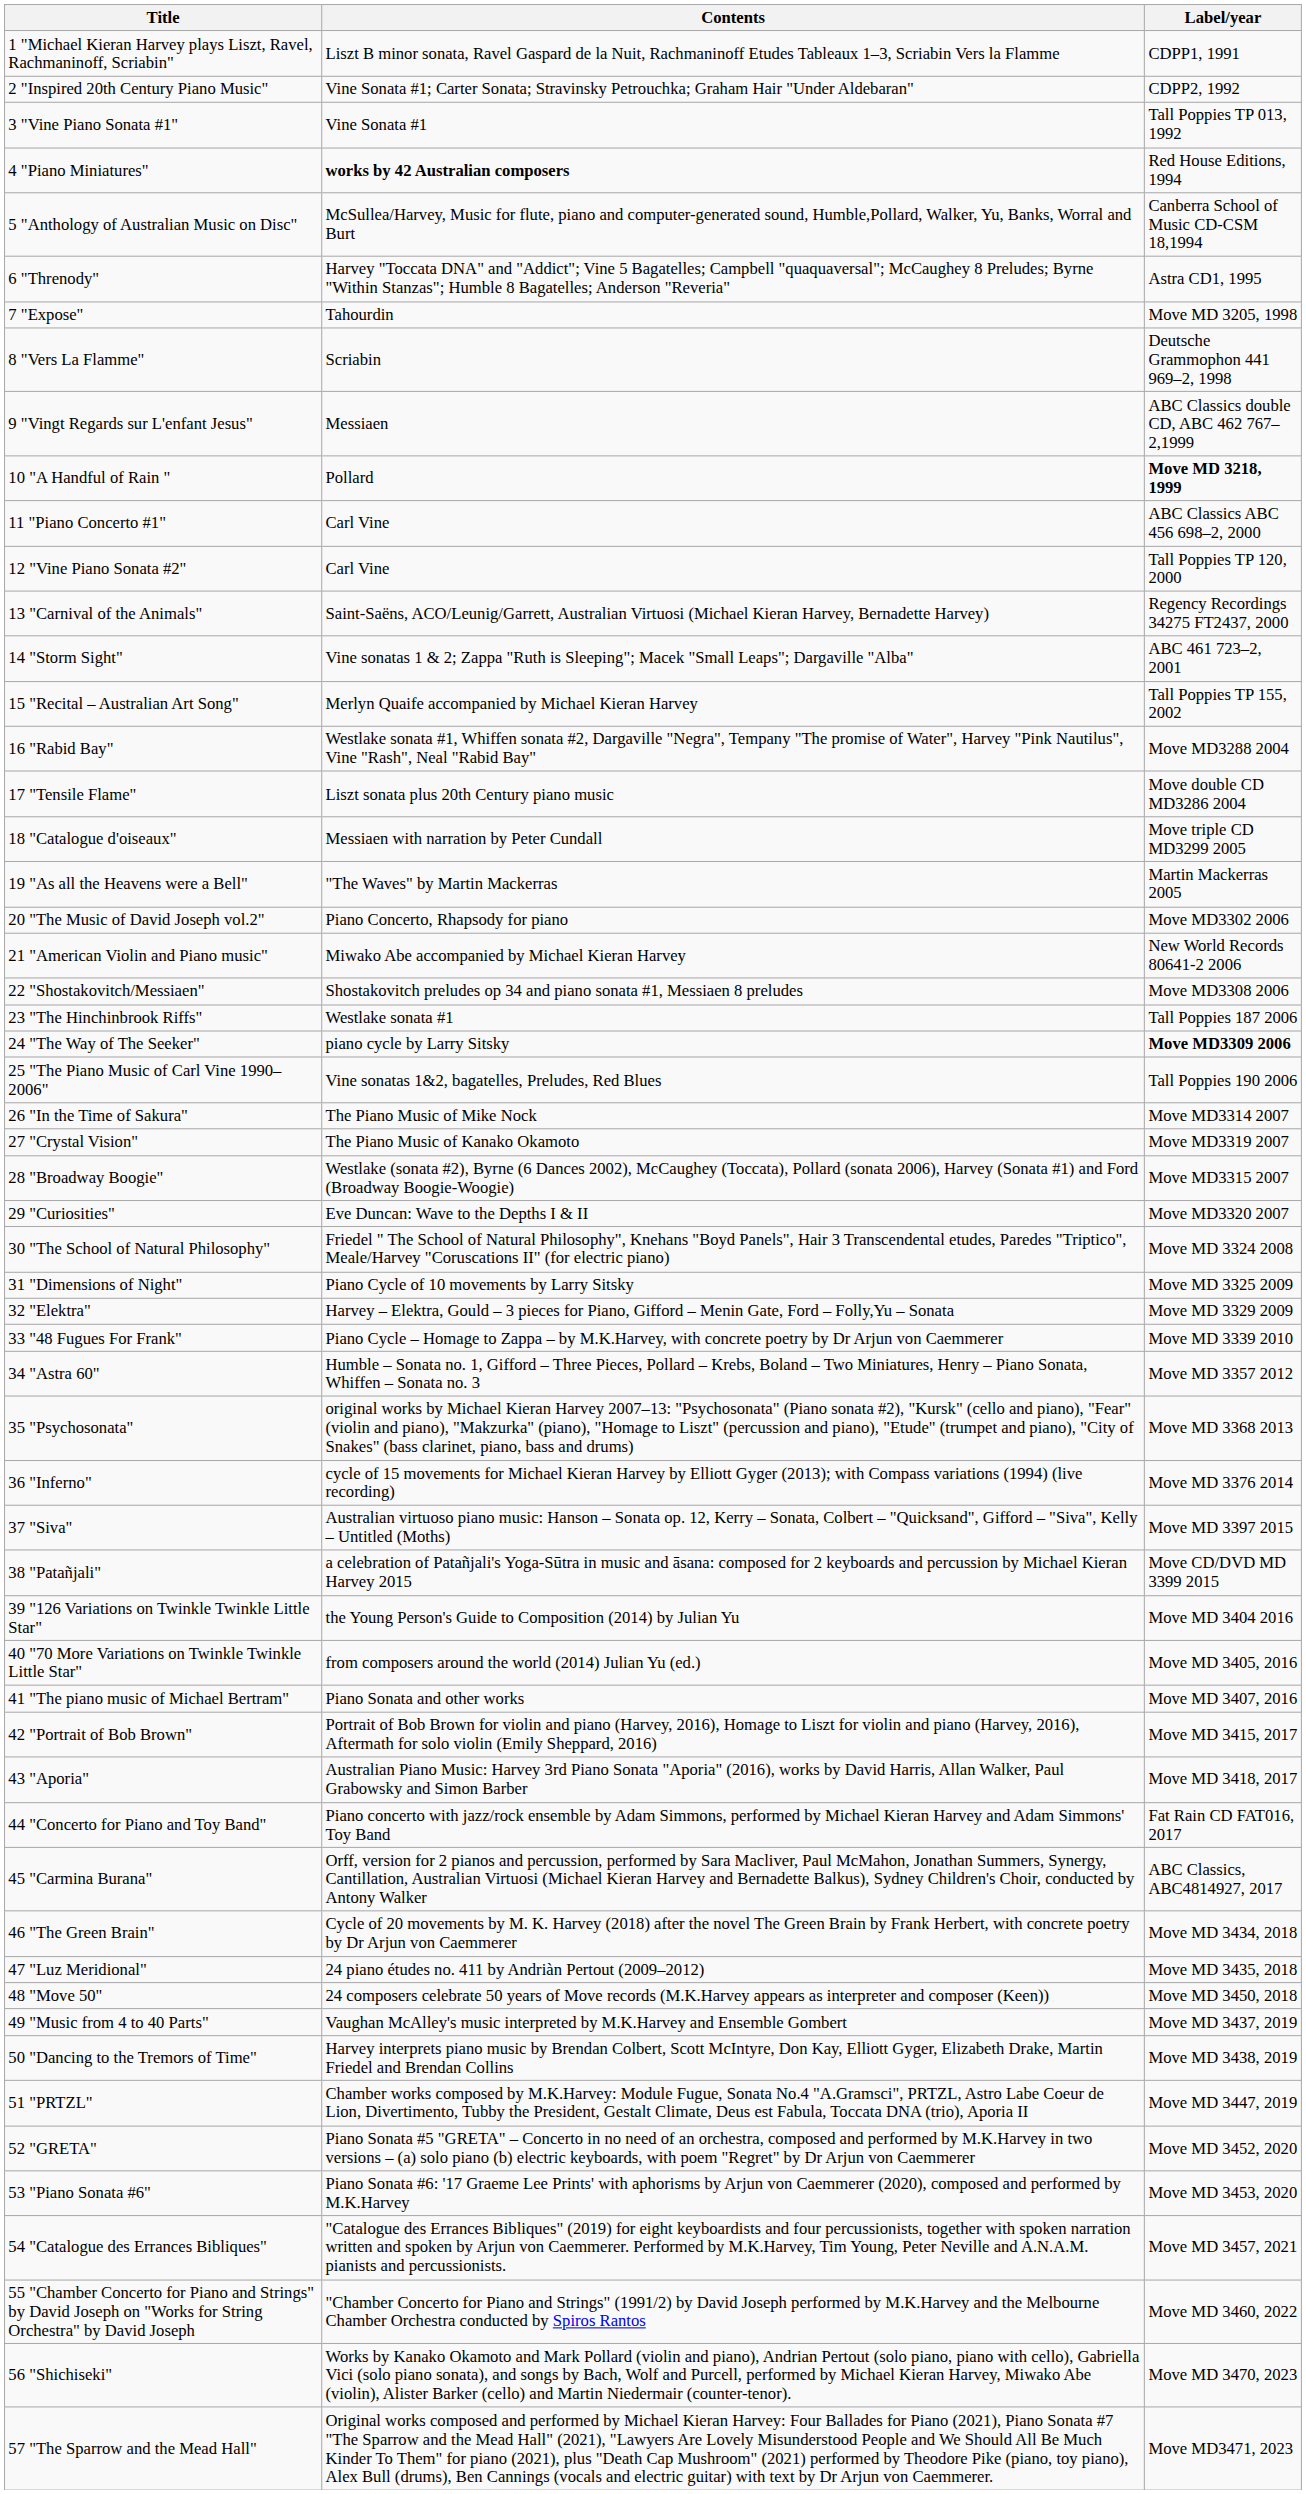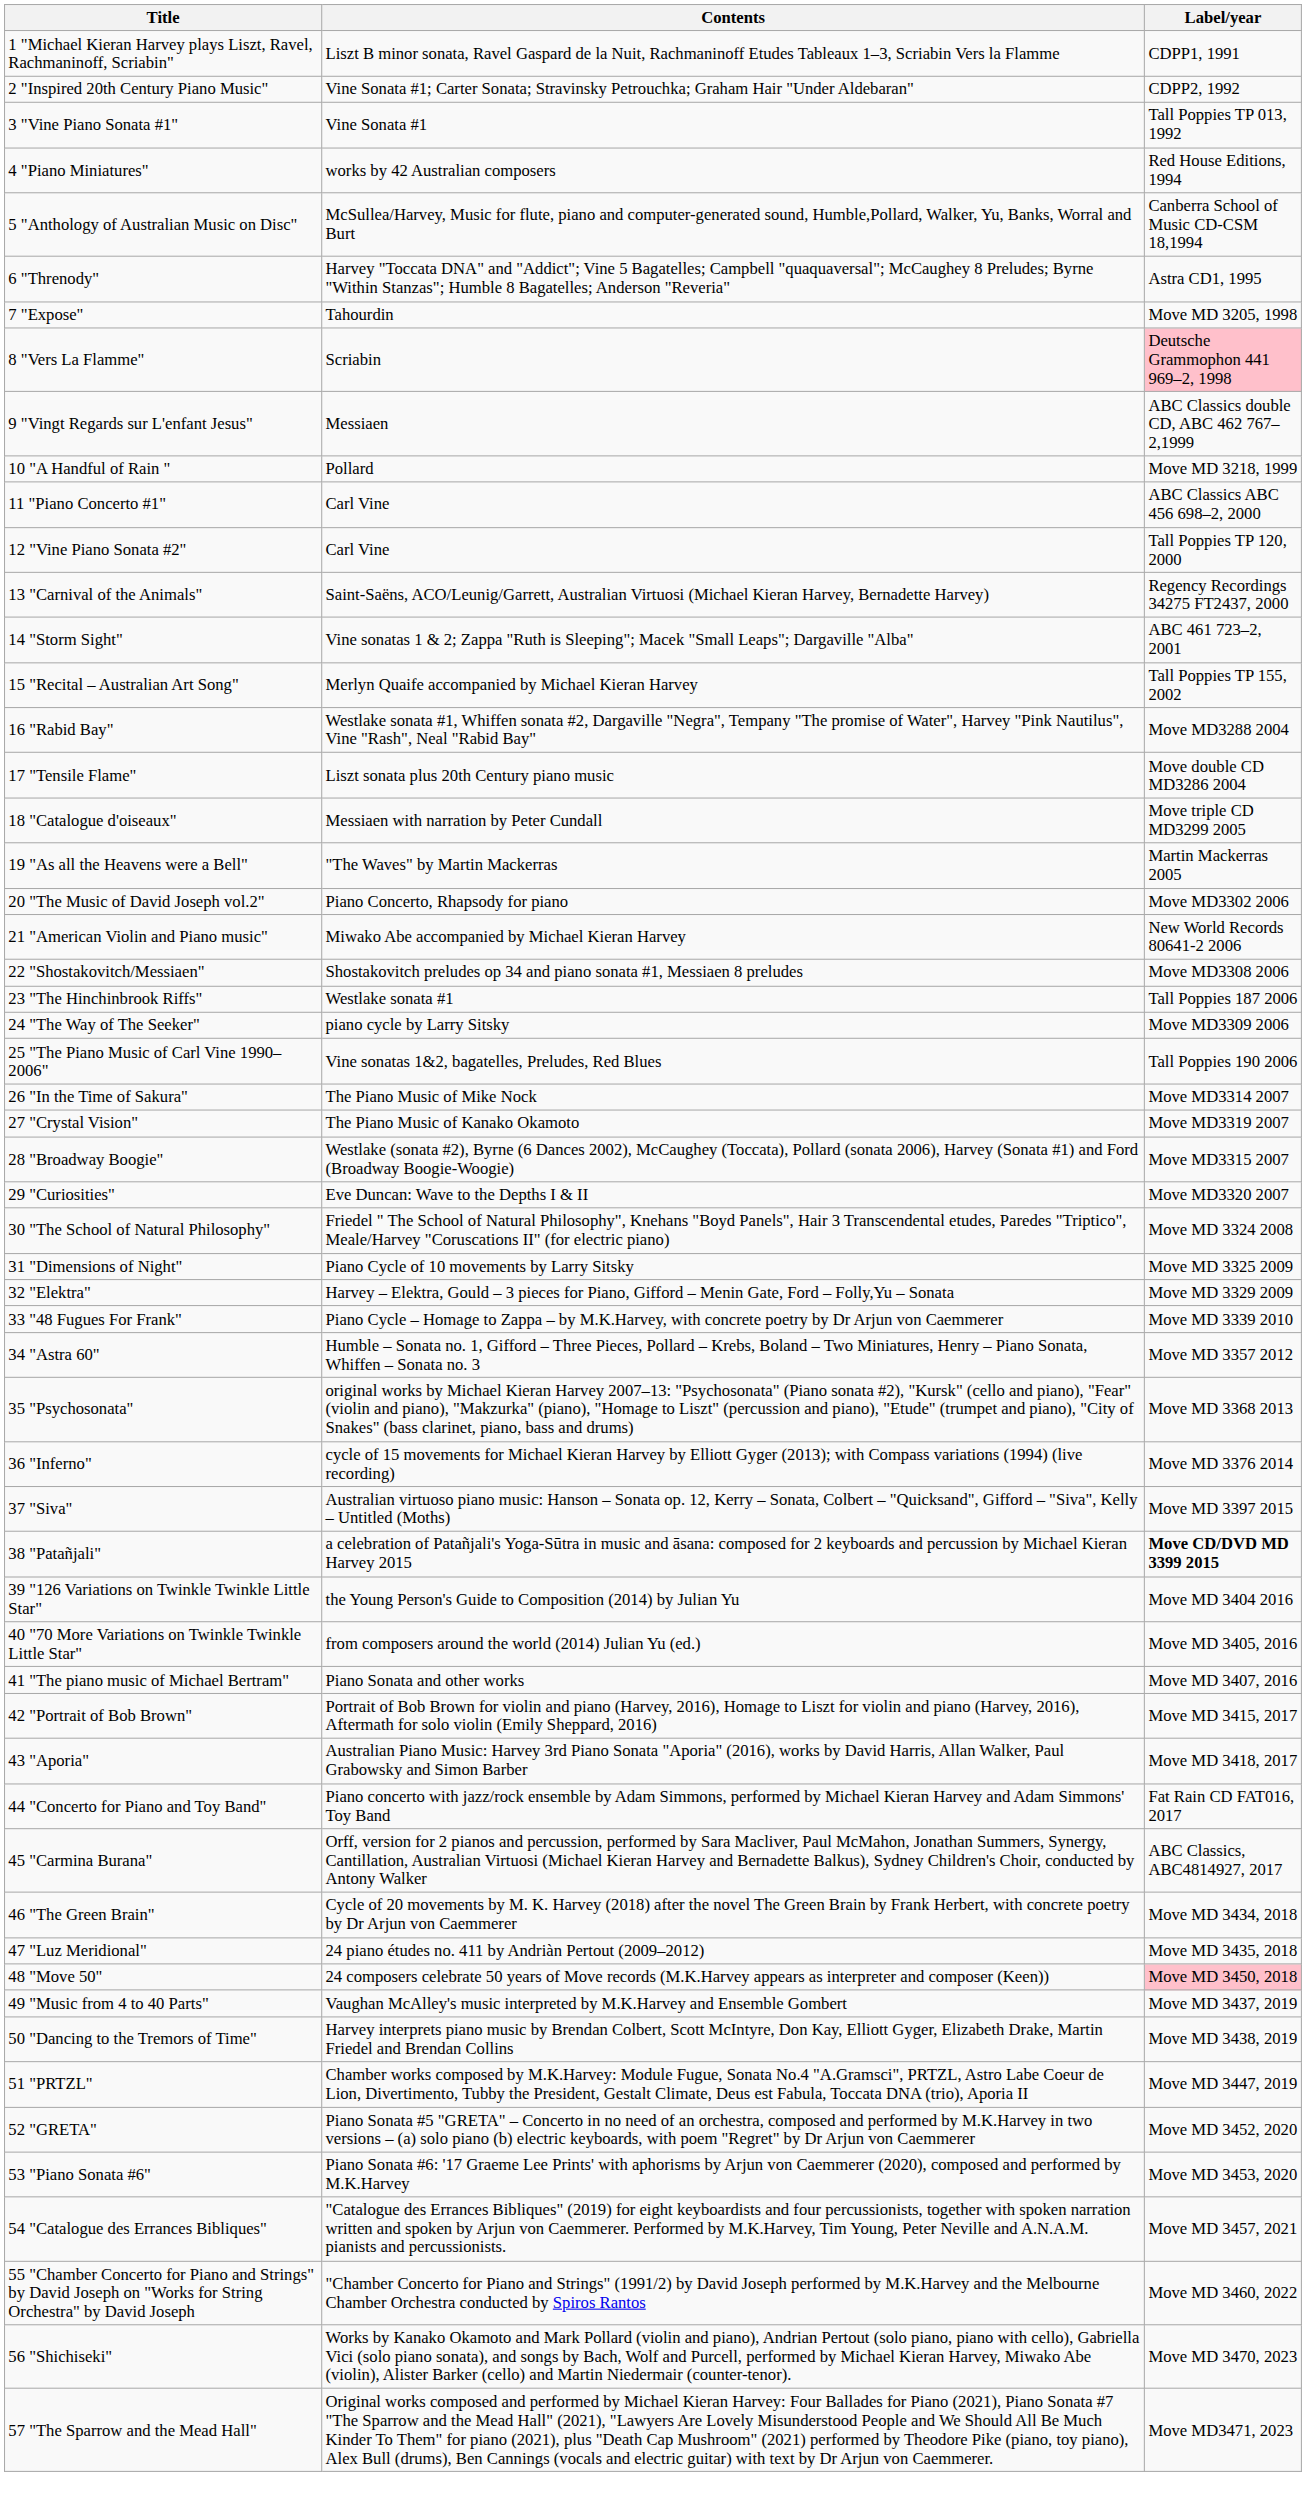4 "Piano Miniatures" | Contents: bold -> normal
8 "Vers La Flamme" | Label/year: no background -> pink background
10 "A Handful of Rain " | Label/year: bold -> normal
24 "The Way of The Seeker" | Label/year: bold -> normal
38 "Patañjali" | Label/year: normal -> bold
48 "Move 50" | Label/year: no background -> pink background
